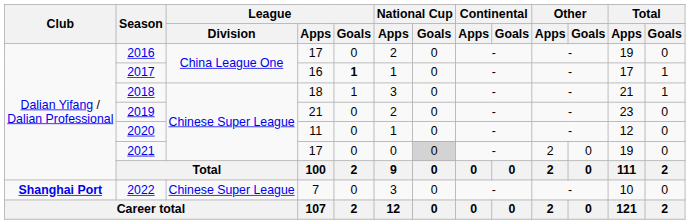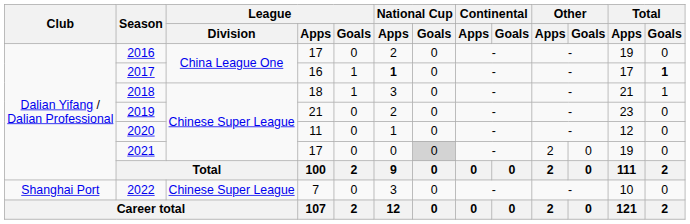2017 | League / Goals: bold -> normal
2017 | National Cup / Apps: normal -> bold
2017 | Total / Goals: normal -> bold
2022 | Club: bold -> normal
